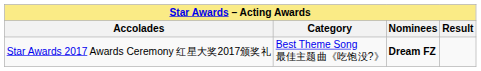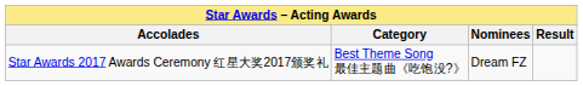Star Awards 2017 Awards Ceremony 红星大奖2017颁奖礼 | Nominees: bold -> normal
